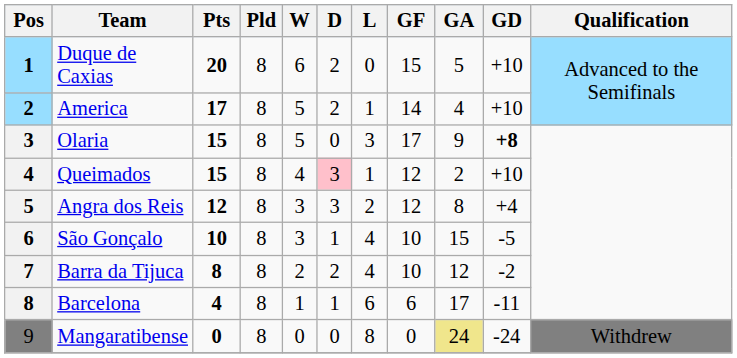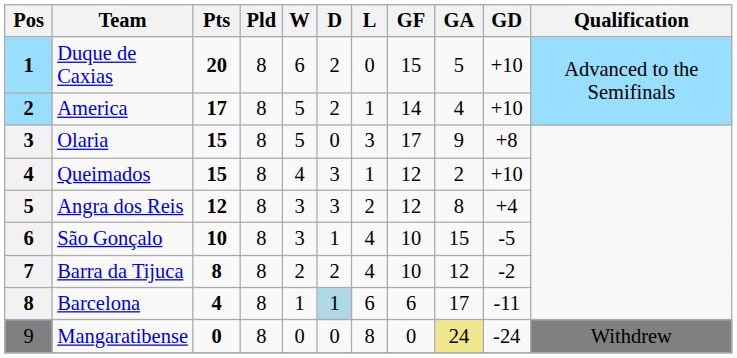Olaria | GD: bold -> normal
Queimados | D: pink background -> no background
Barcelona | D: no background -> lightblue background
